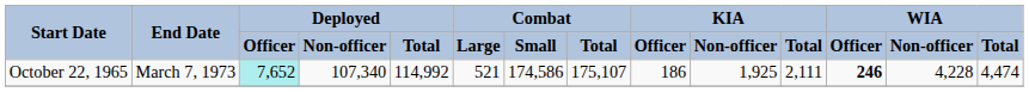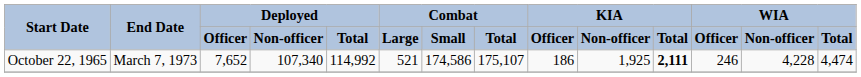October 22, 1965 | Deployed / Officer: paleturquoise background -> no background
October 22, 1965 | KIA / Total: normal -> bold
October 22, 1965 | WIA / Officer: bold -> normal
